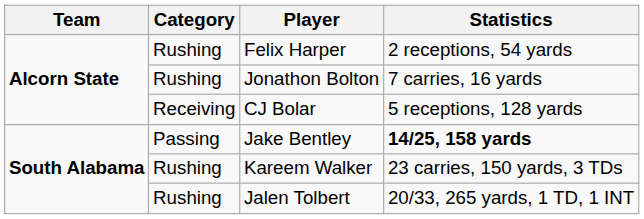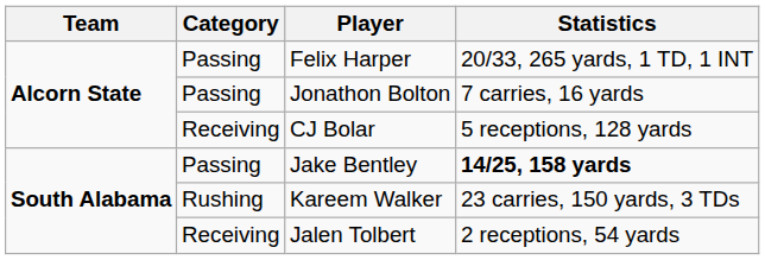Felix Harper | Category: Rushing -> Passing
Felix Harper | Statistics: 2 receptions, 54 yards -> 20/33, 265 yards, 1 TD, 1 INT
Jonathon Bolton | Category: Rushing -> Passing
Jalen Tolbert | Category: Rushing -> Receiving
Jalen Tolbert | Statistics: 20/33, 265 yards, 1 TD, 1 INT -> 2 receptions, 54 yards
